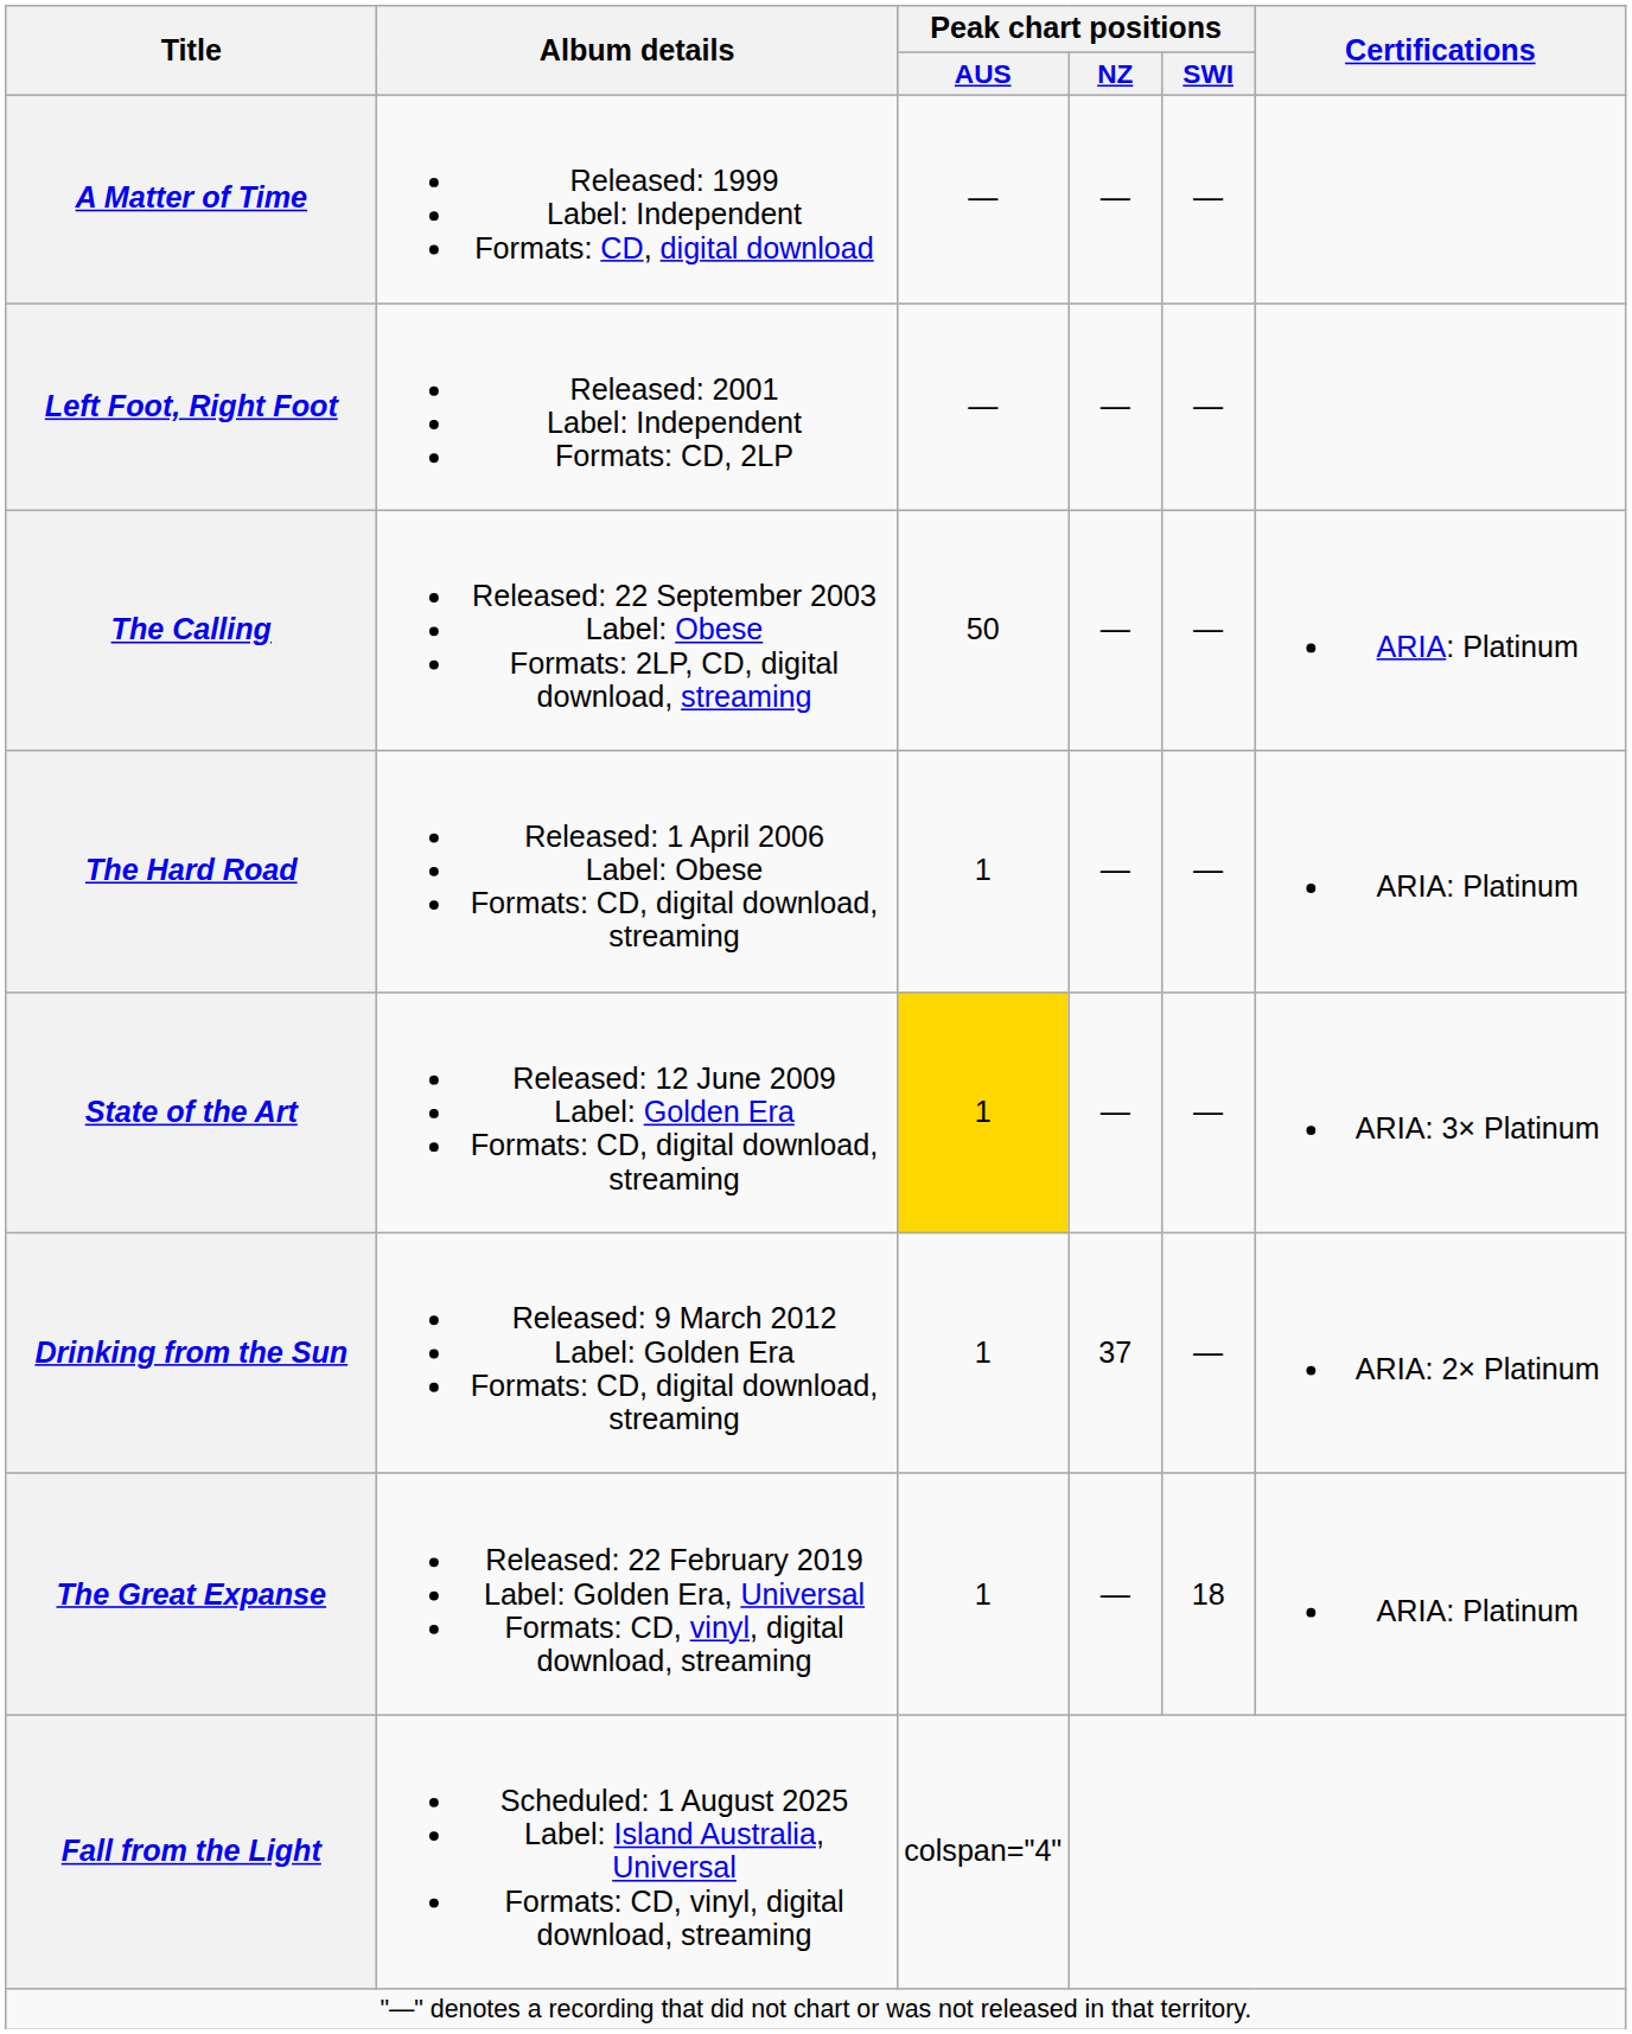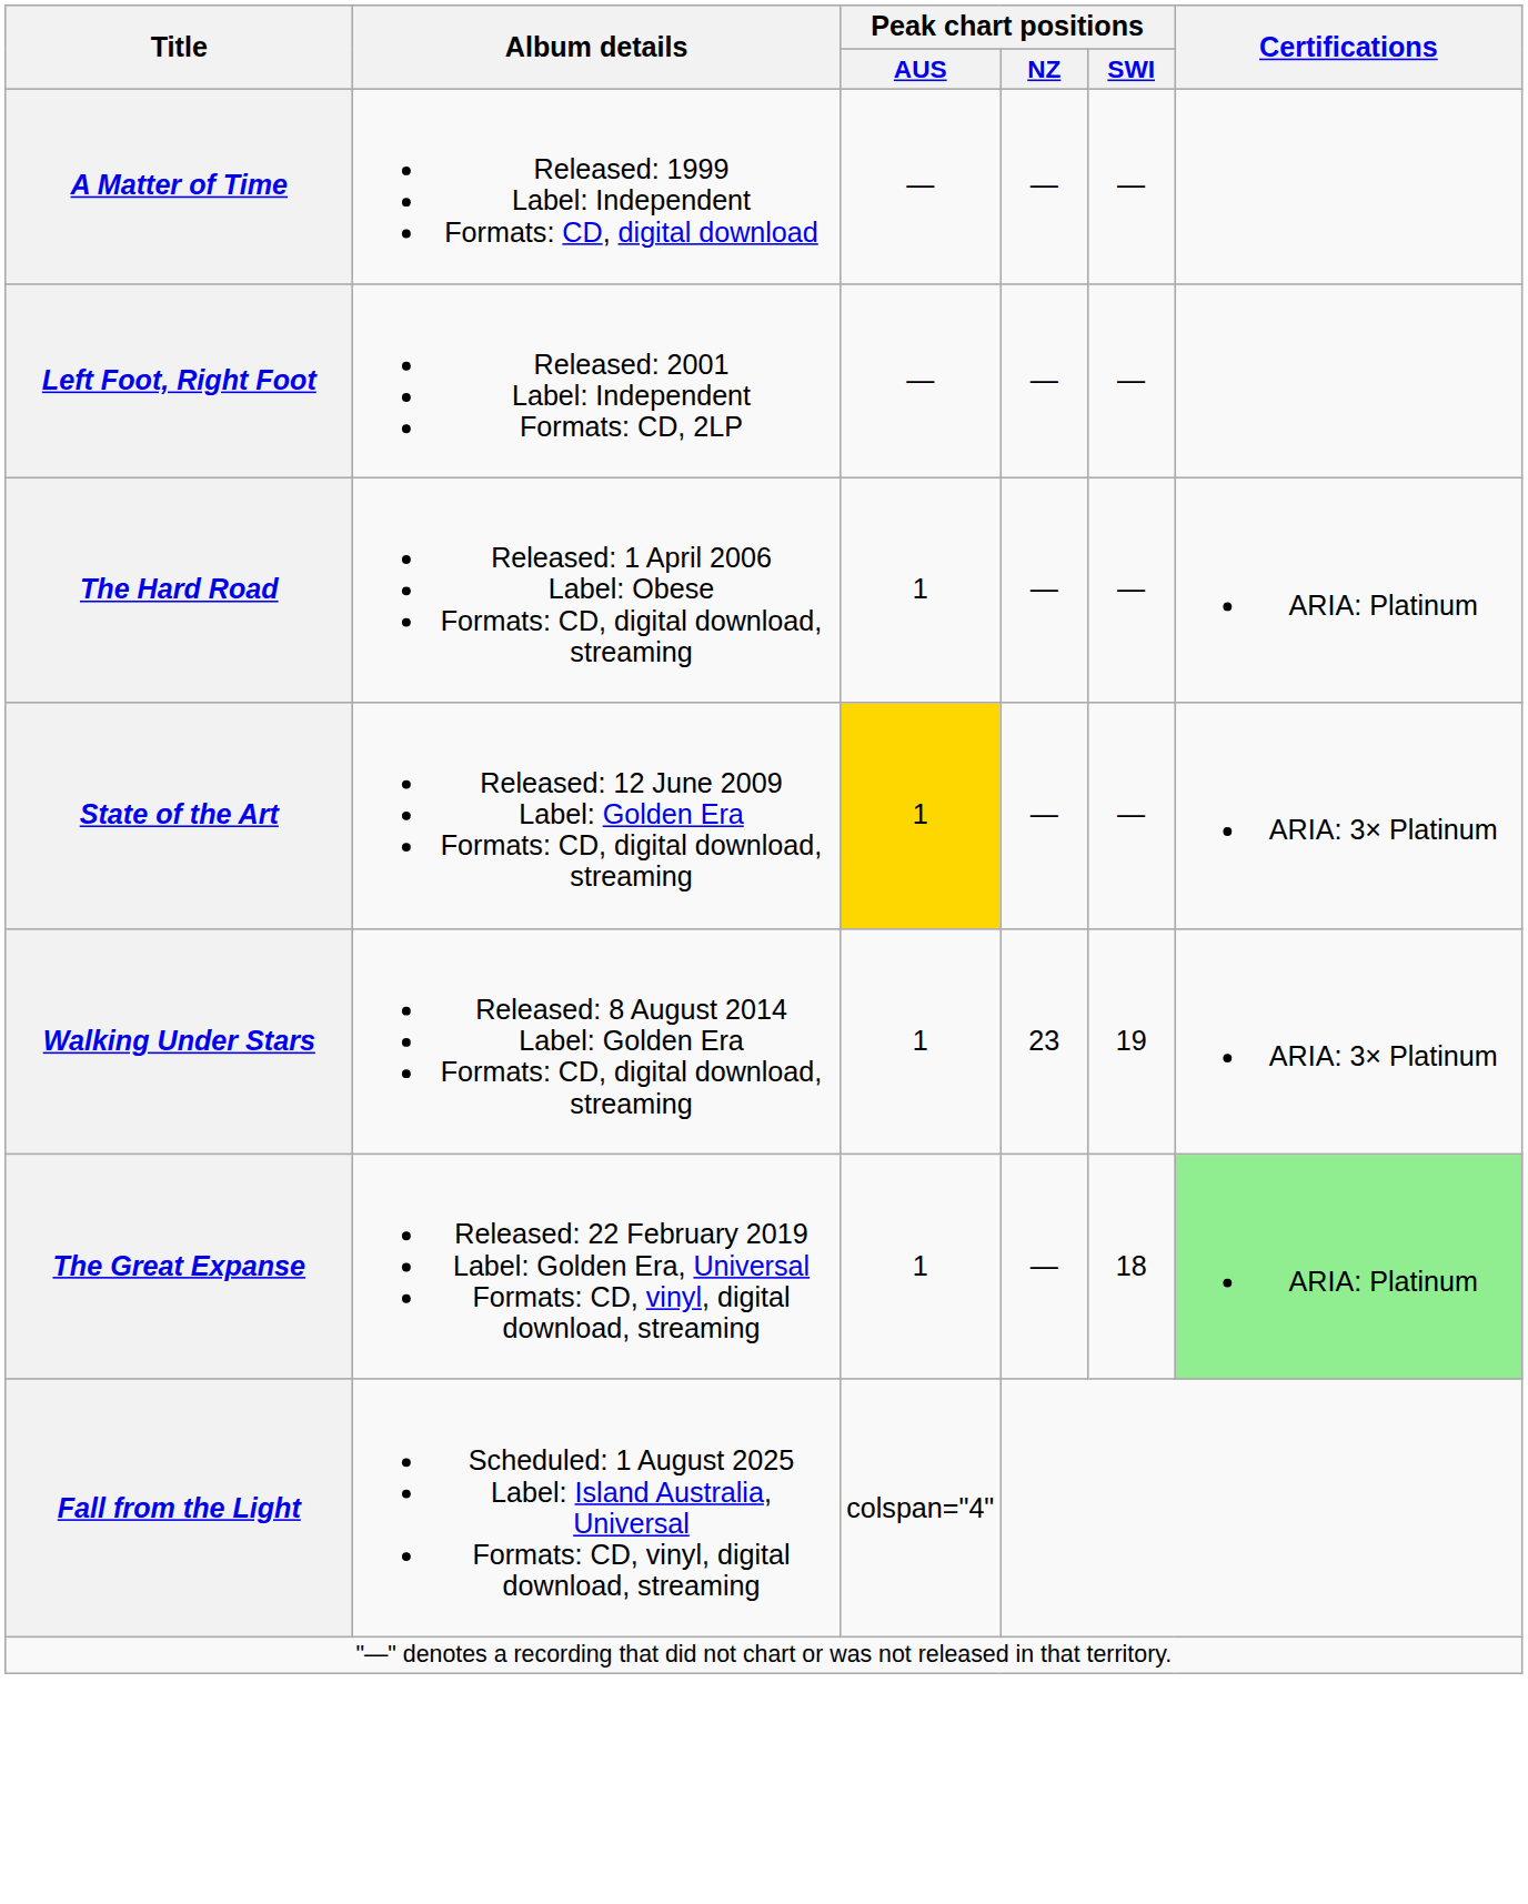- row: The Calling | Released: 22 September 2003 Label: Obese Formats: 2LP, CD, digital download, streaming | 50 | — | — | ARIA: Platinum
- row: Drinking from the Sun | Released: 9 March 2012 Label: Golden Era Formats: CD, digital download, streaming | 1 | 37 | — | ARIA: 2× Platinum
+ row: Walking Under Stars | Released: 8 August 2014 Label: Golden Era Formats: CD, digital download, streaming | 1 | 23 | 19 | ARIA: 3× Platinum
The Great Expanse | Certifications: no background -> lightgreen background
